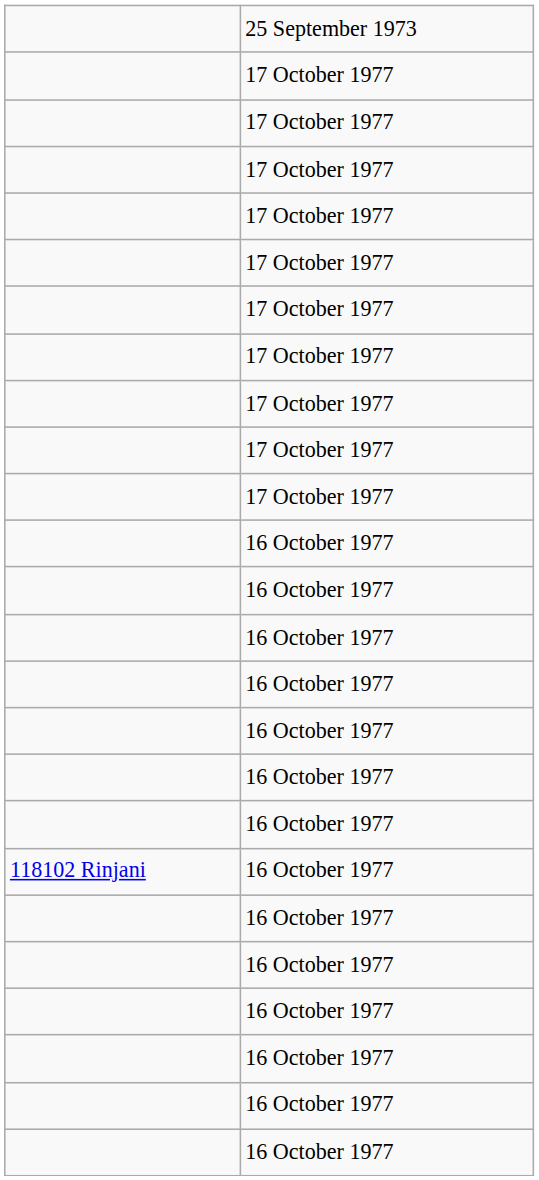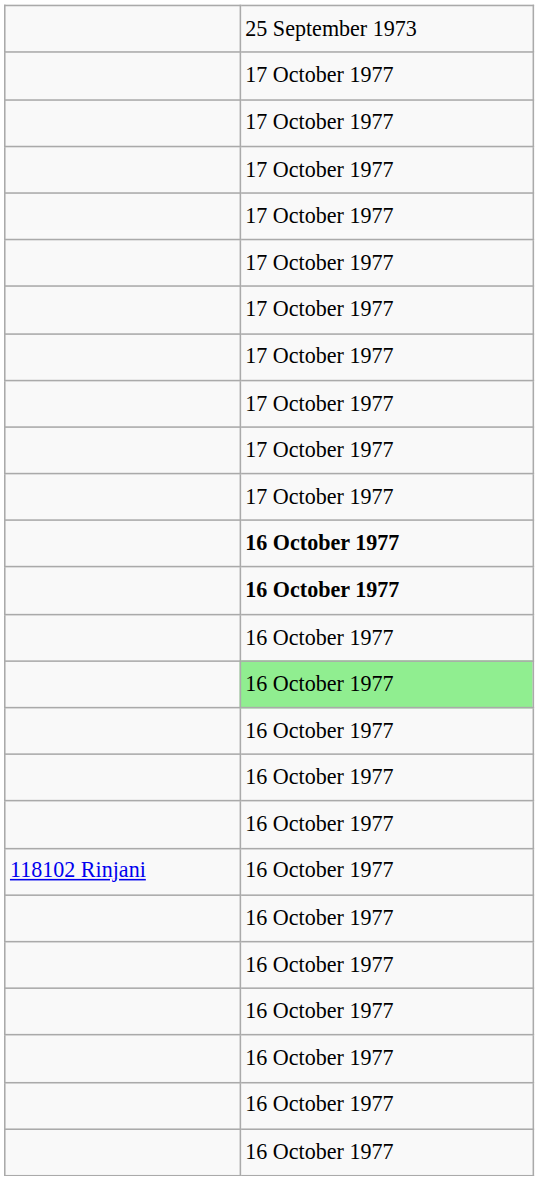row 12 | column 2: normal -> bold
row 13 | column 2: normal -> bold
row 15 | column 2: no background -> lightgreen background
